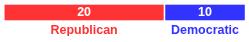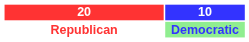Republican | column 2: no background -> lightgreen background
